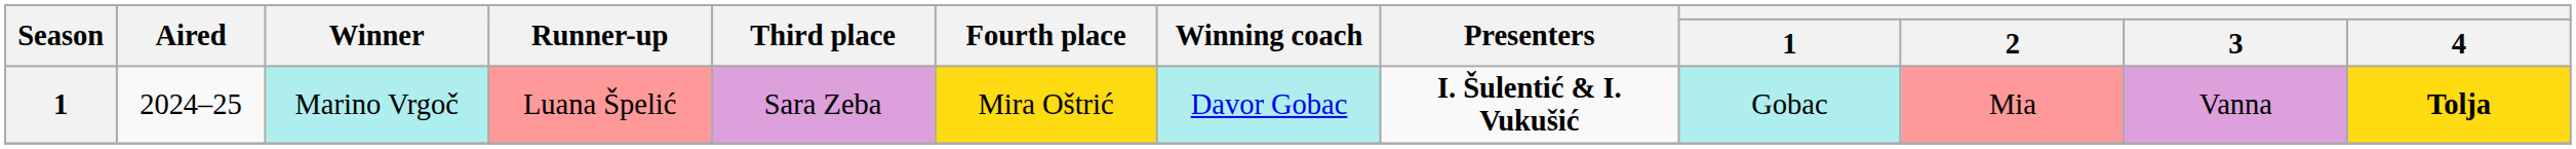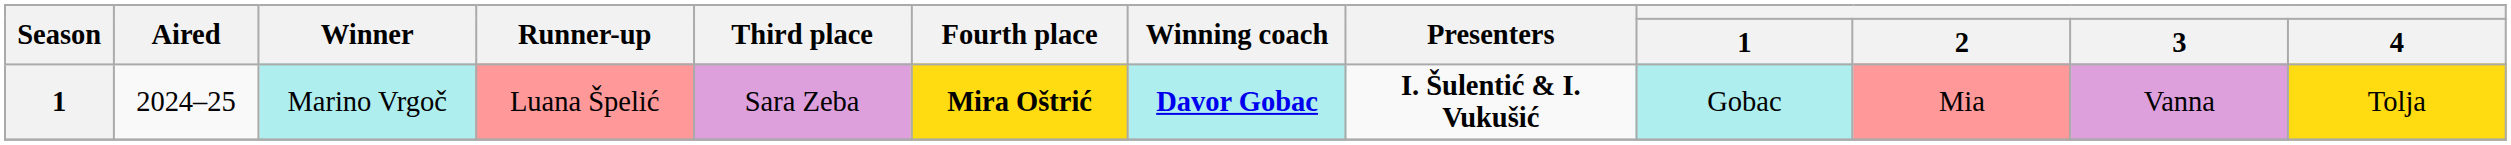Marino Vrgoč | Fourth place: normal -> bold
Marino Vrgoč | Winning coach: normal -> bold
Marino Vrgoč | 4: bold -> normal
